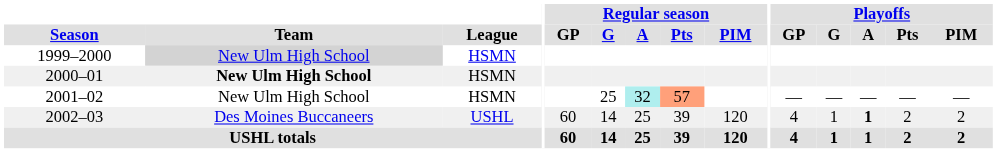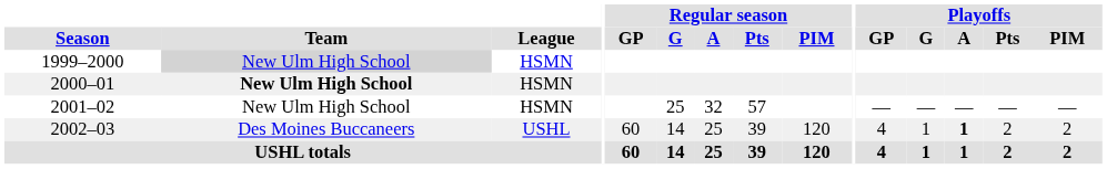2001–02 | Regular season / A: paleturquoise background -> no background
2001–02 | Regular season / Pts: lightsalmon background -> no background
